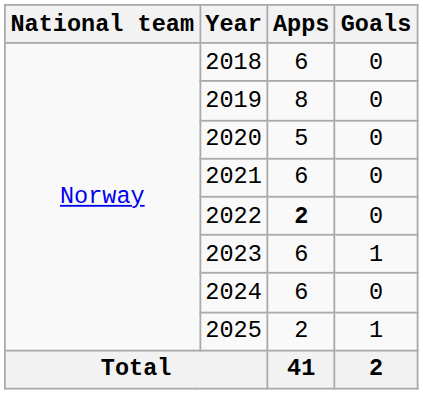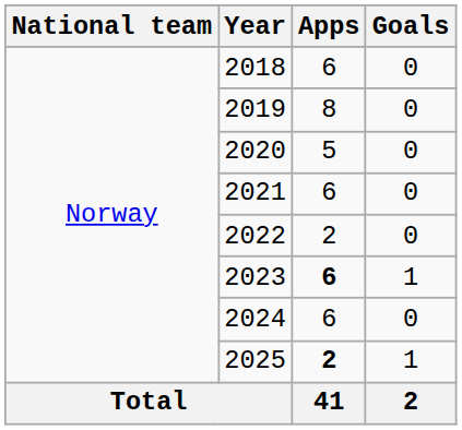2022 | Apps: bold -> normal
2023 | Apps: normal -> bold
2025 | Apps: normal -> bold
